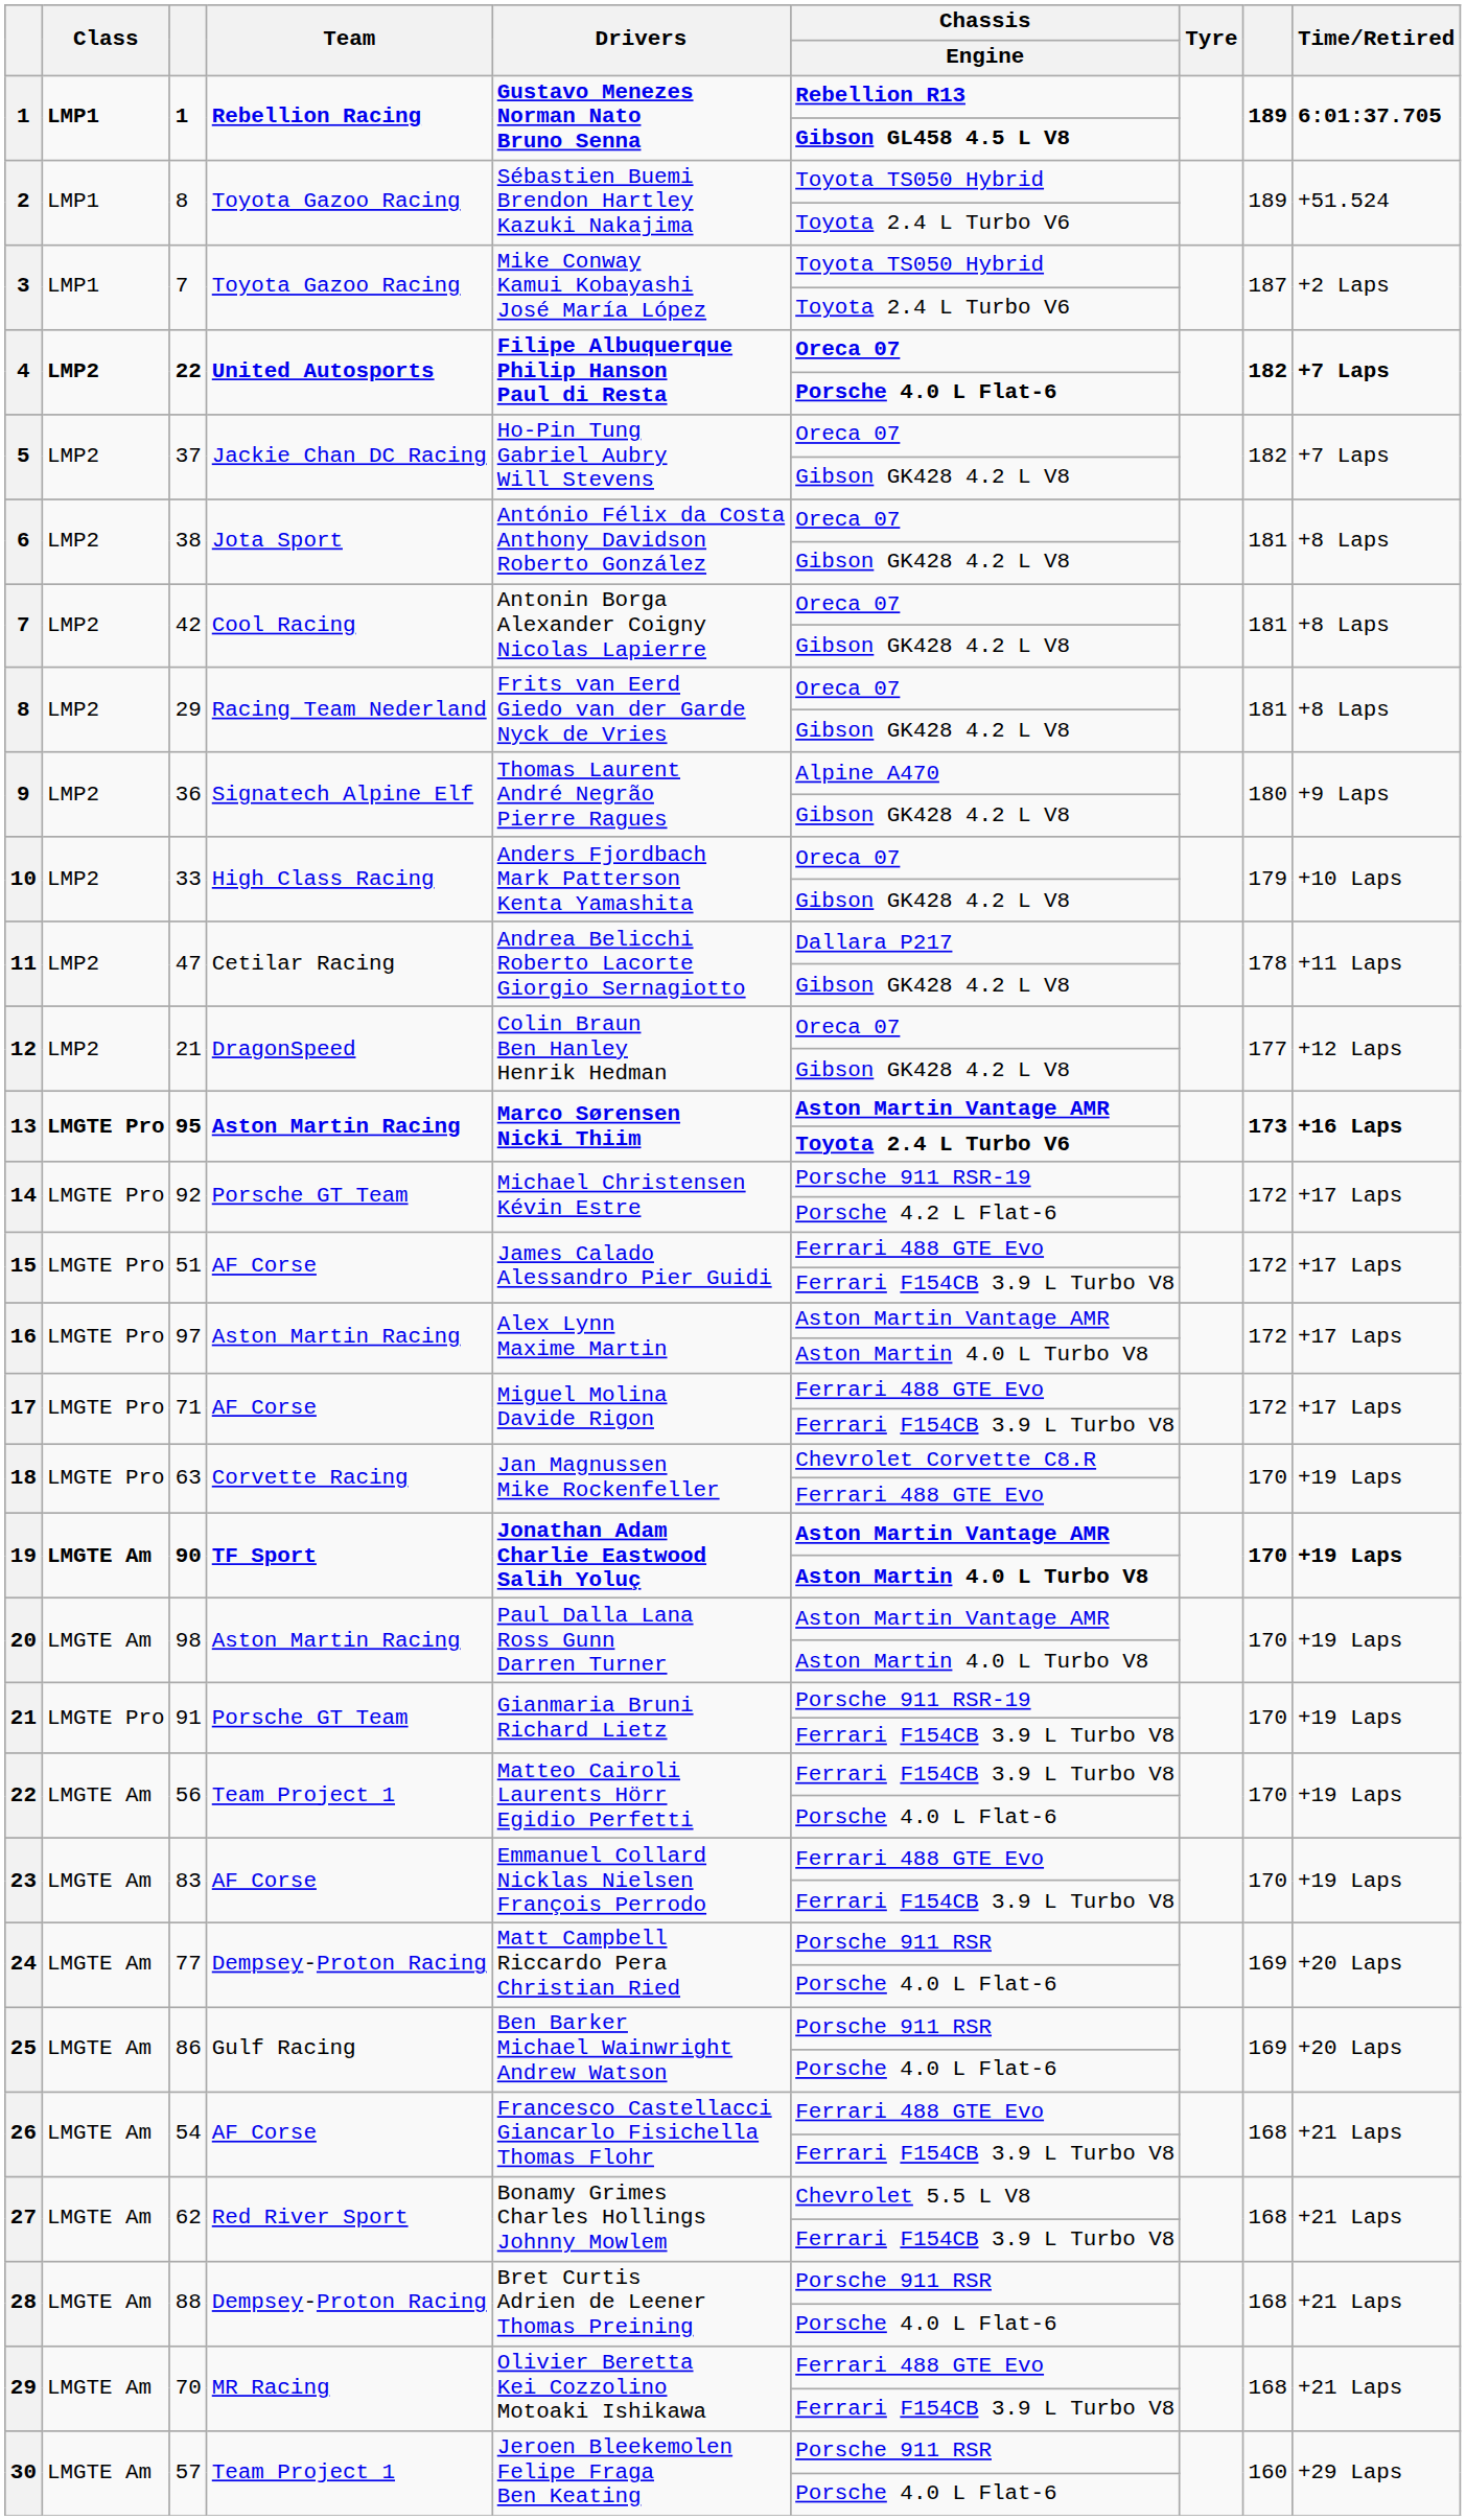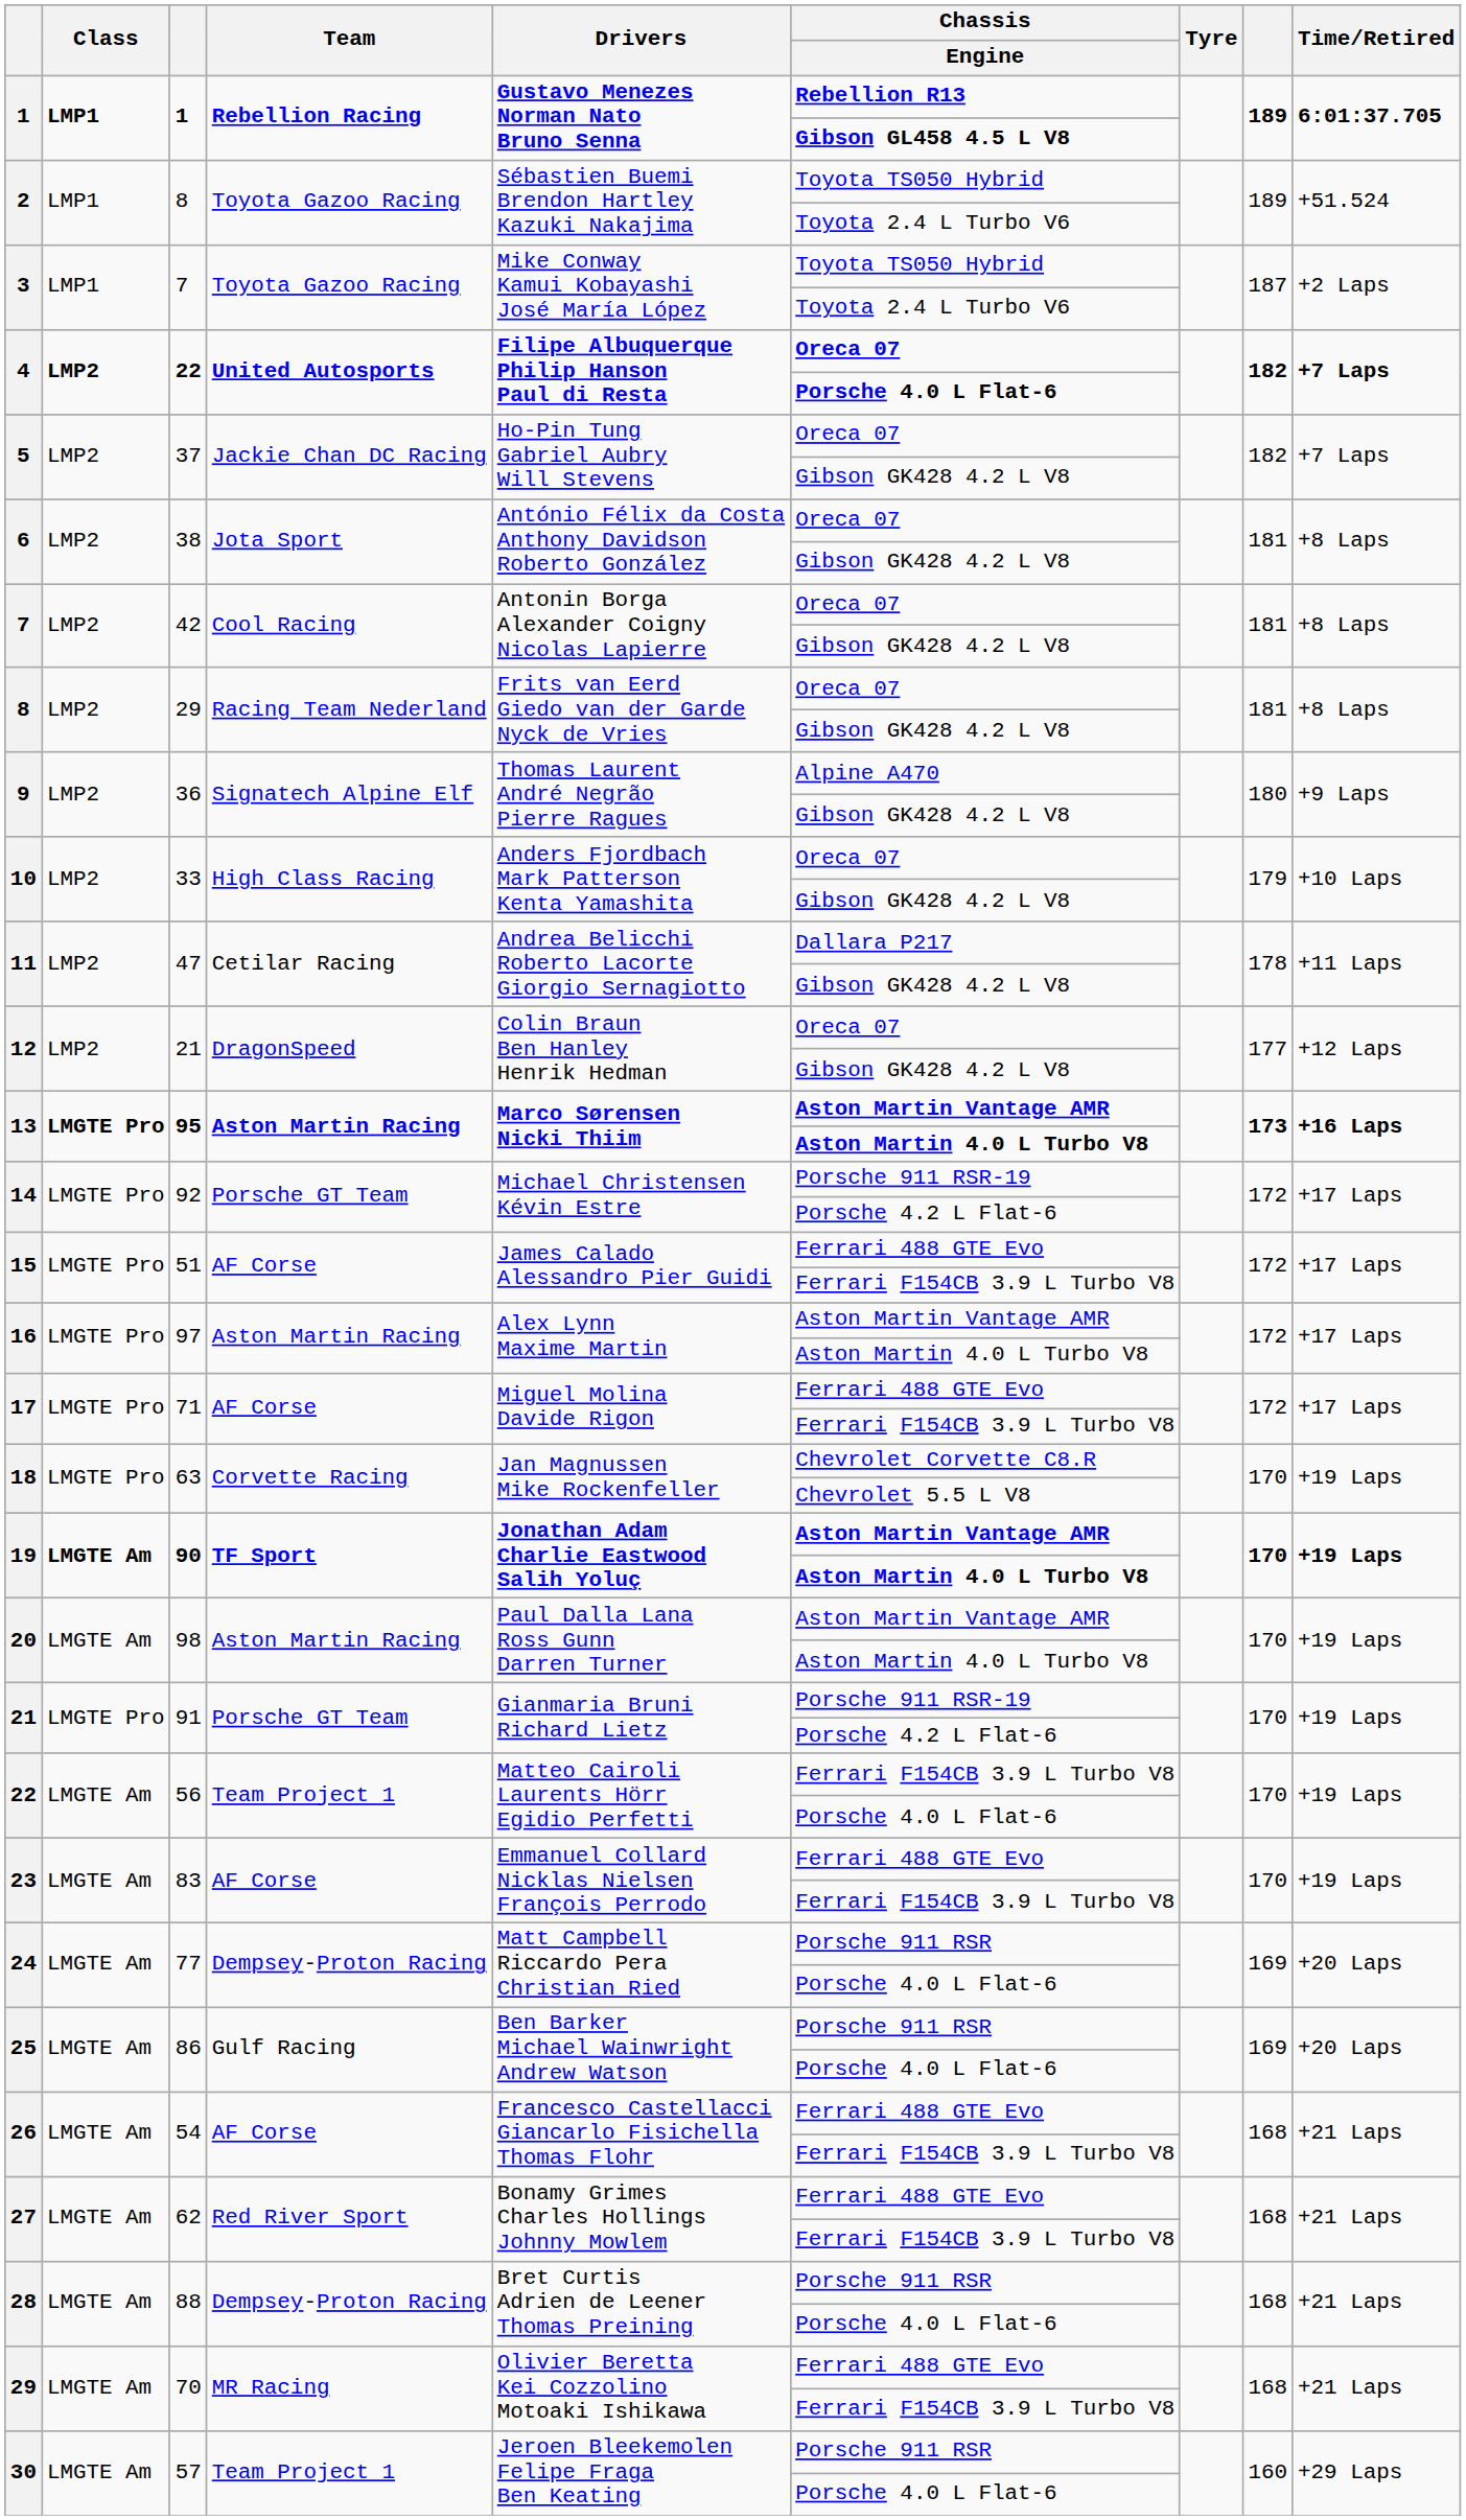row 28 | Chassis / Engine: Toyota 2.4 L Turbo V6 -> Aston Martin 4.0 L Turbo V8
row 38 | Chassis / Engine: Ferrari 488 GTE Evo -> Chevrolet 5.5 L V8
row 44 | Chassis / Engine: Ferrari F154CB 3.9 L Turbo V8 -> Porsche 4.2 L Flat-6
row 55 | Chassis / Engine: Chevrolet 5.5 L V8 -> Ferrari 488 GTE Evo
